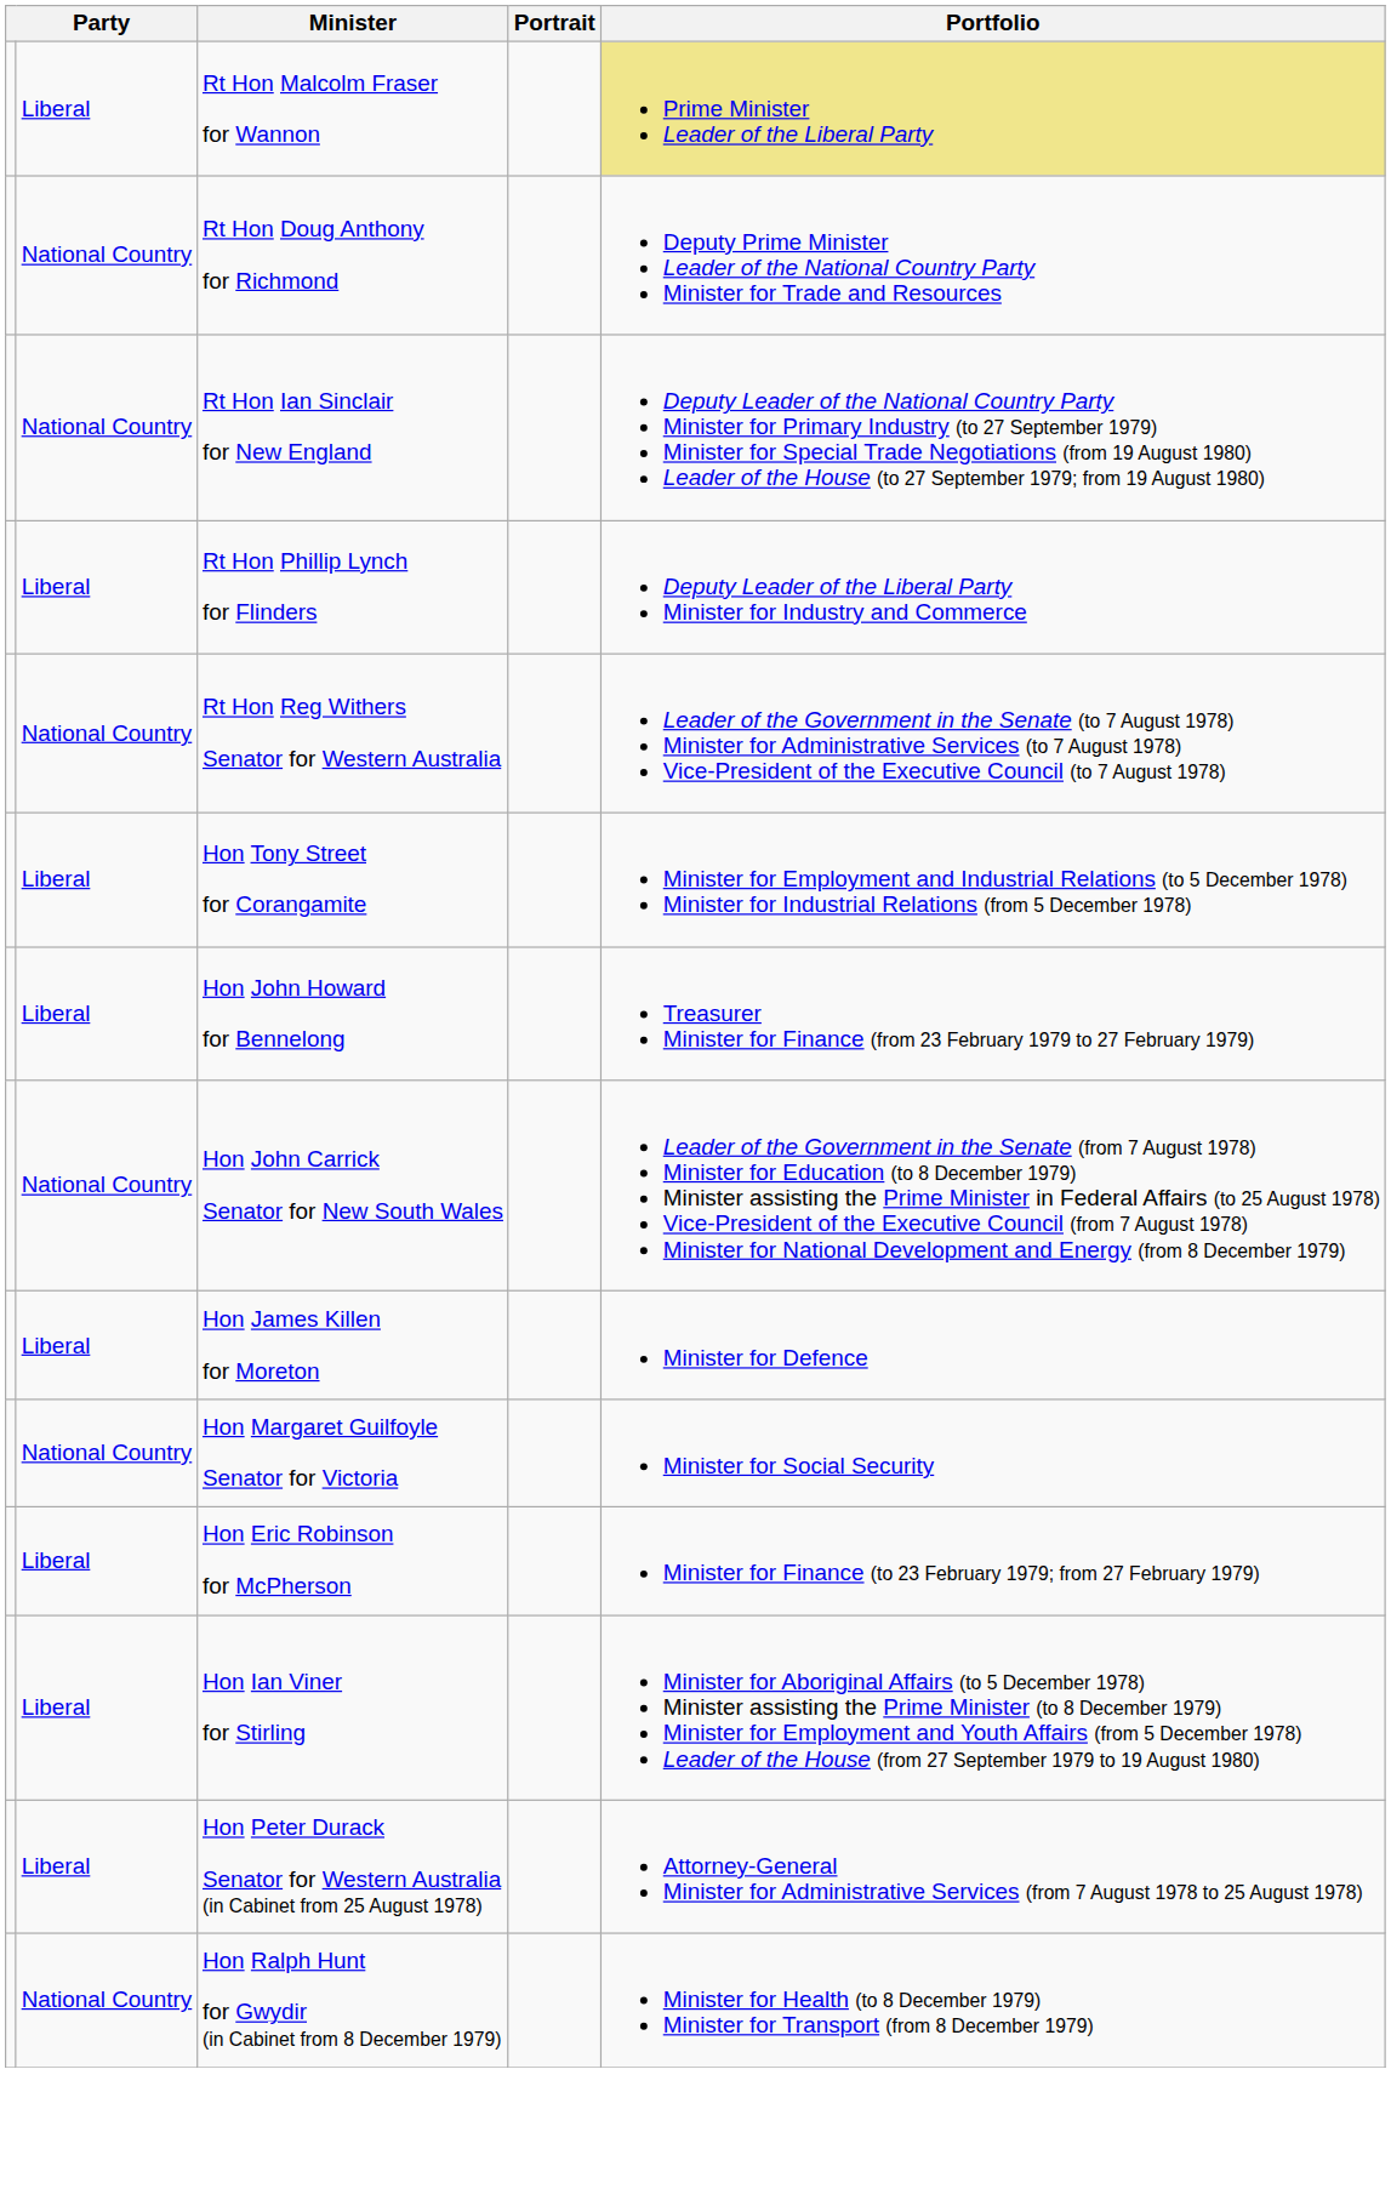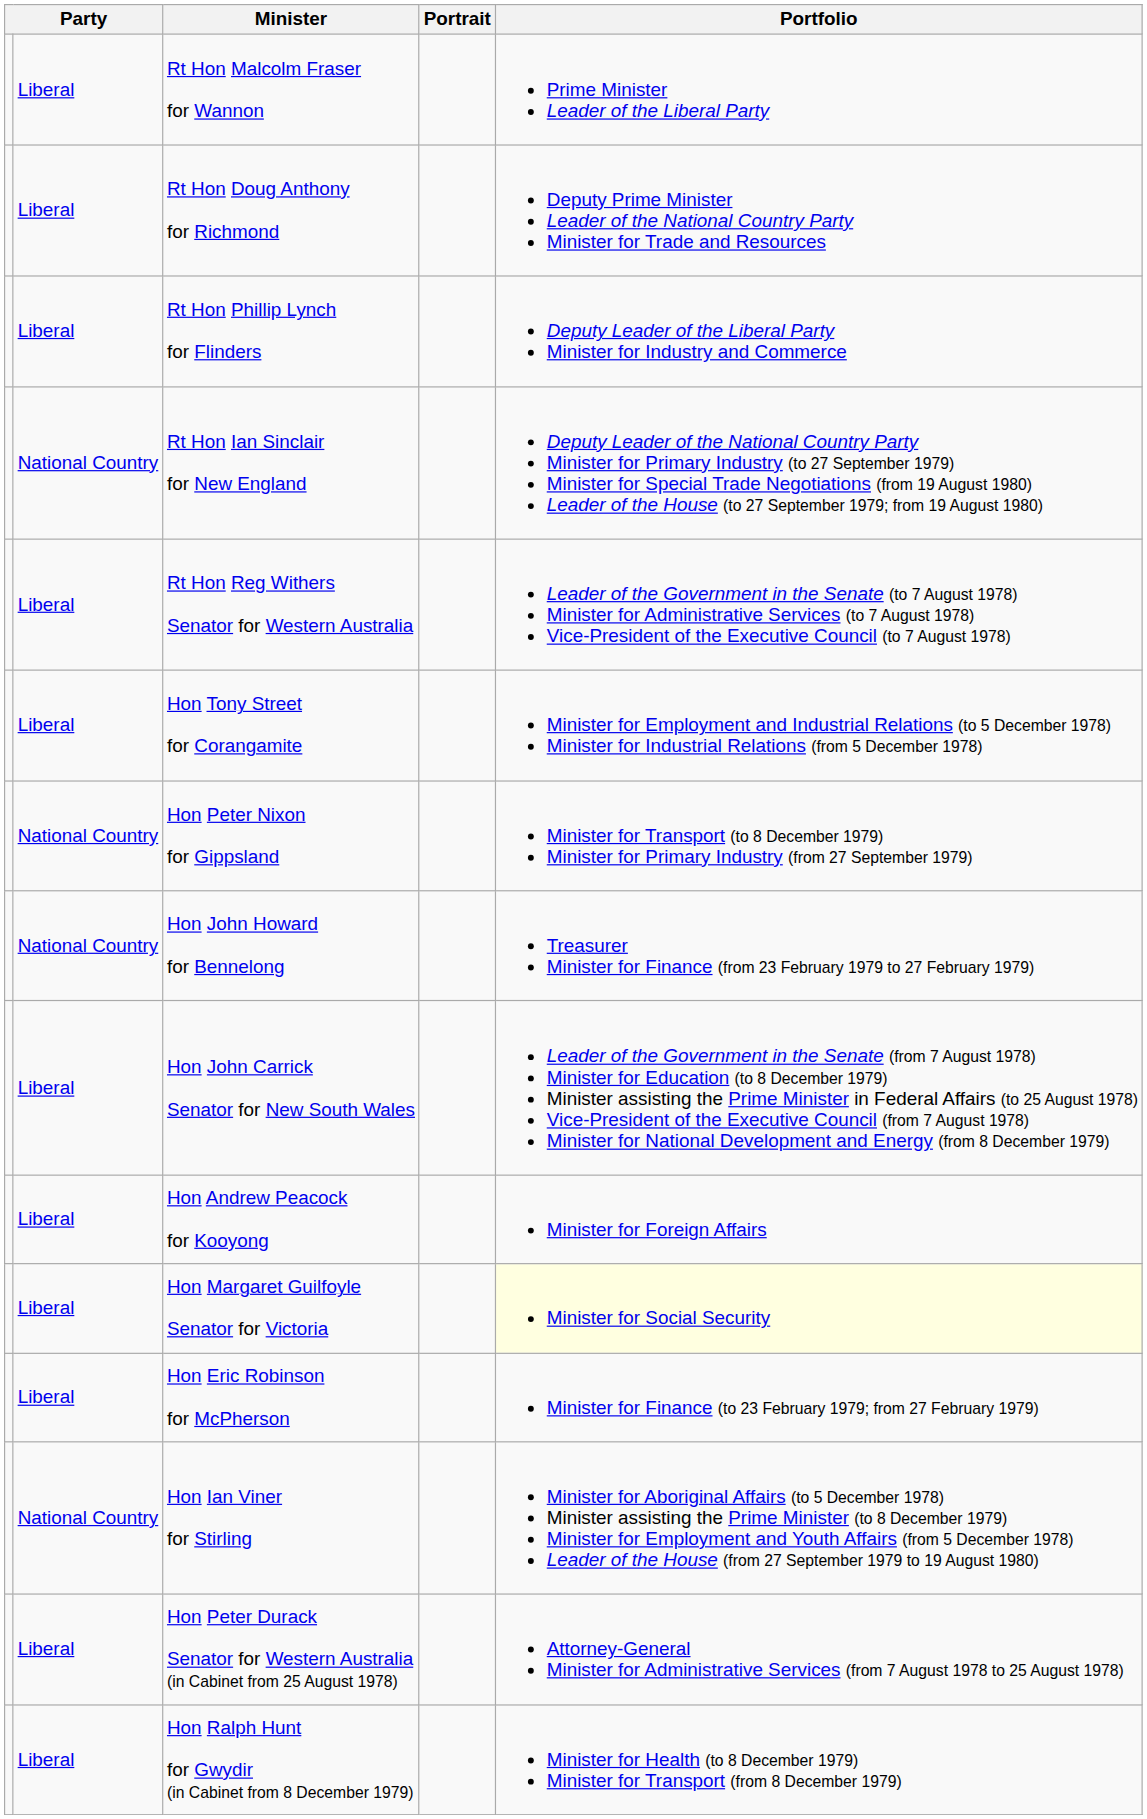Rt Hon Malcolm Fraser for Wannon | Portfolio: khaki background -> no background
Rt Hon Doug Anthony for Richmond | column 2: National Country -> Liberal
rows swapped: Rt Hon Phillip Lynch for Flinders <-> Rt Hon Ian Sinclair for New England
Rt Hon Reg Withers Senator for Western Australia | column 2: National Country -> Liberal
+ row: National Country | Hon Peter Nixon for Gippsland | Minister for Transport (to 8 December 1979) Minister for Primary Industry (from 27 September 1979)
Hon John Howard for Bennelong | column 2: Liberal -> National Country
Hon John Carrick Senator for New South Wales | column 2: National Country -> Liberal
+ row: Liberal | Hon Andrew Peacock for Kooyong | Minister for Foreign Affairs
- row: Liberal | Hon James Killen for Moreton | Minister for Defence
Hon Margaret Guilfoyle Senator for Victoria | column 2: National Country -> Liberal
Hon Margaret Guilfoyle Senator for Victoria | Portfolio: no background -> lightyellow background
Hon Ian Viner for Stirling | column 2: Liberal -> National Country
Hon Ralph Hunt for Gwydir (in Cabinet from 8 December 1979) | column 2: National Country -> Liberal
